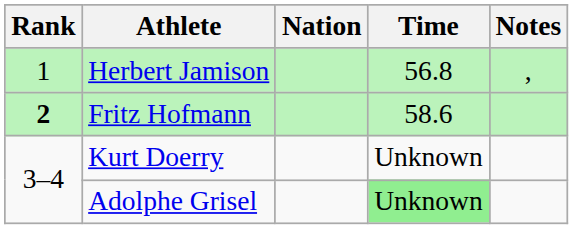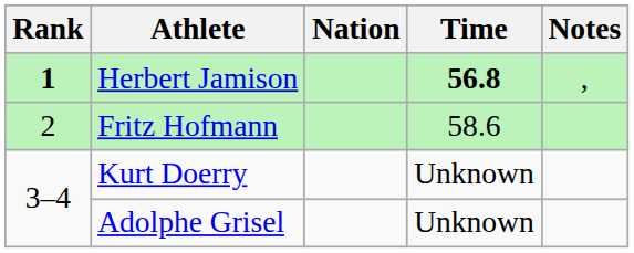Herbert Jamison | Rank: normal -> bold
Herbert Jamison | Time: normal -> bold
Fritz Hofmann | Rank: bold -> normal
Adolphe Grisel | Time: lightgreen background -> no background
